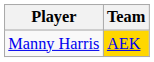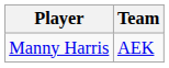Manny Harris | Team: gold background -> no background
